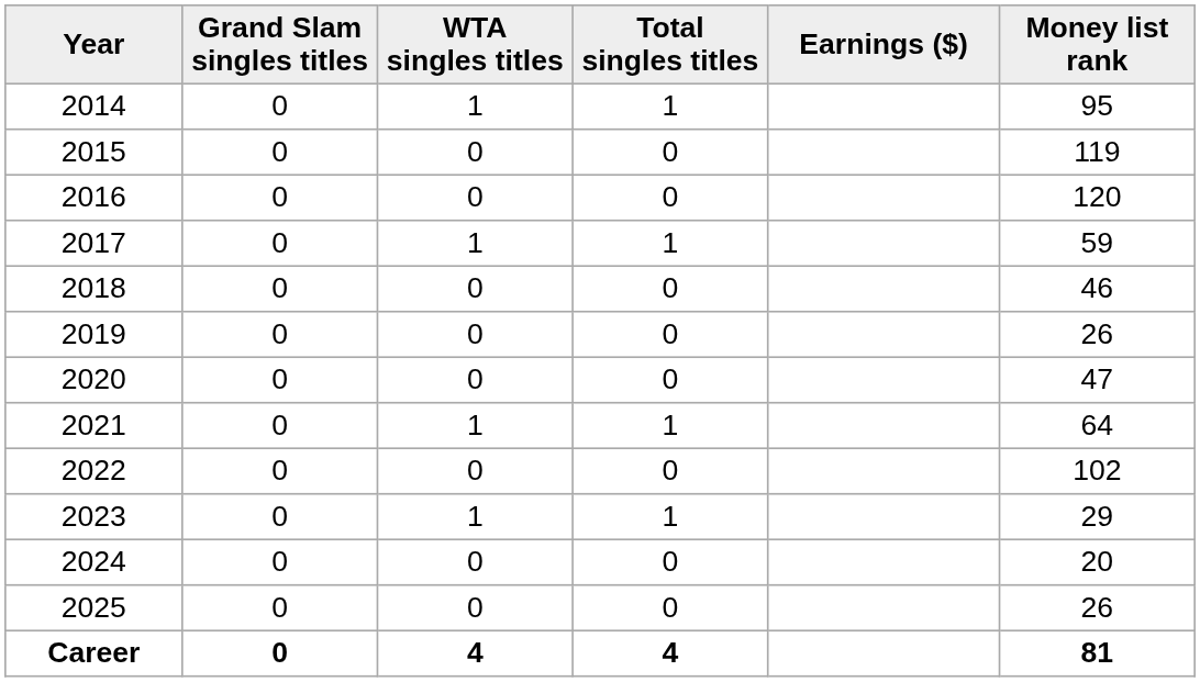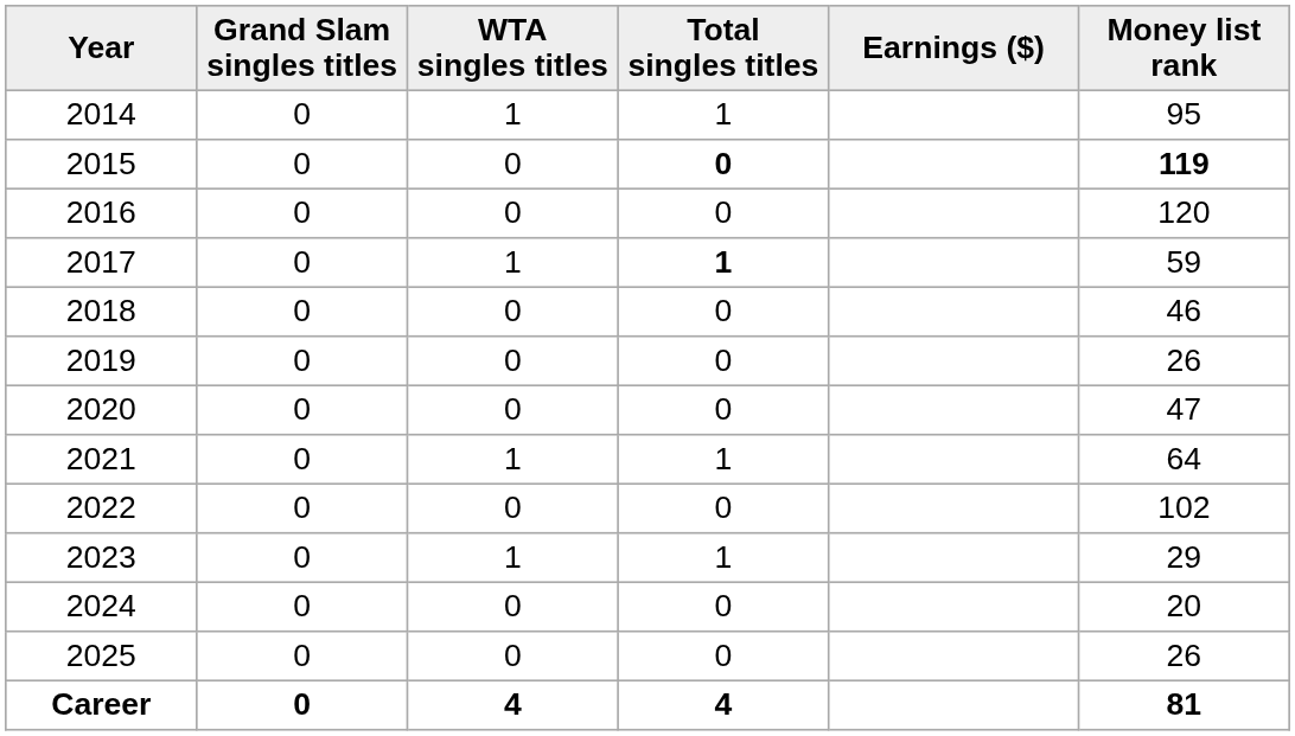2015 | column 4: normal -> bold
2015 | column 6: normal -> bold
2017 | column 4: normal -> bold
